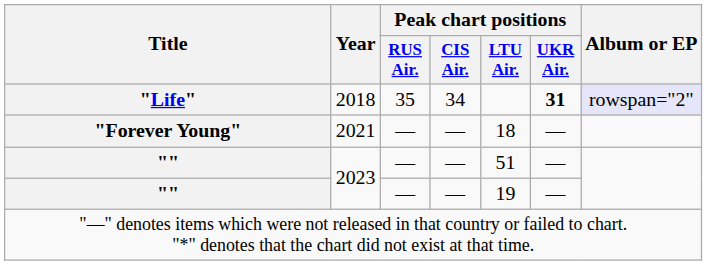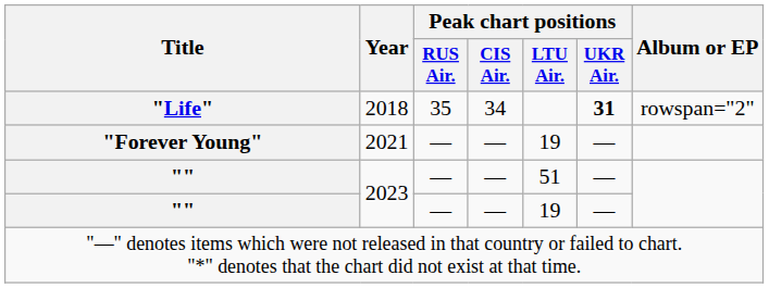"Life" | Album or EP: lavender background -> no background
"Forever Young" | Peak chart positions / LTU Air.: 18 -> 19
